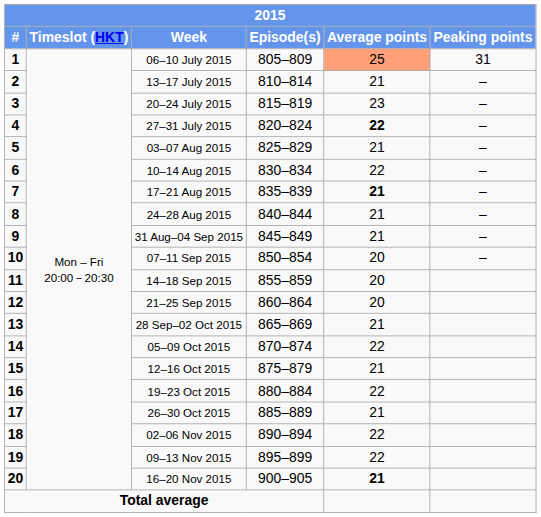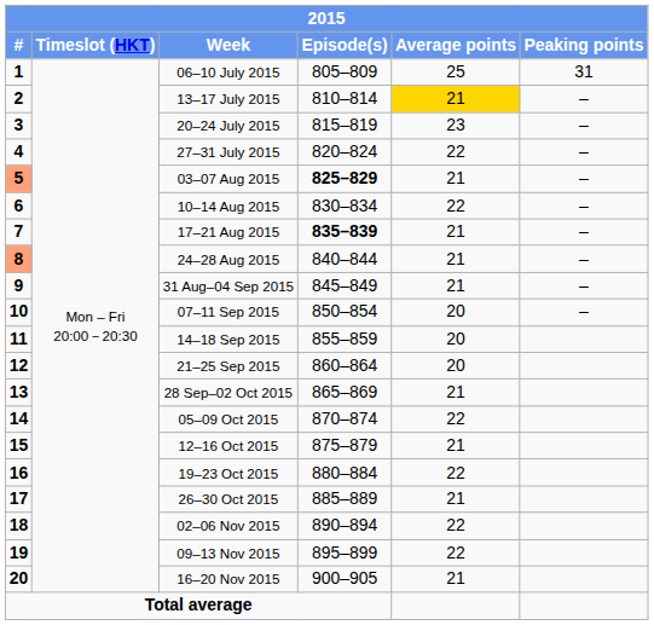06–10 July 2015 | Average points: lightsalmon background -> no background
13–17 July 2015 | Average points: no background -> gold background
27–31 July 2015 | Average points: bold -> normal
03–07 Aug 2015 | #: no background -> lightsalmon background
03–07 Aug 2015 | Episode(s): normal -> bold
17–21 Aug 2015 | Episode(s): normal -> bold
17–21 Aug 2015 | Average points: bold -> normal
24–28 Aug 2015 | #: no background -> lightsalmon background
16–20 Nov 2015 | Average points: bold -> normal
